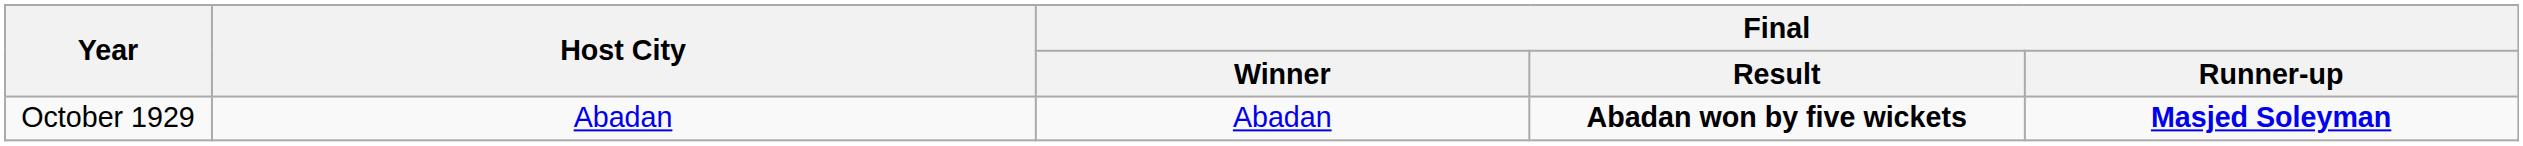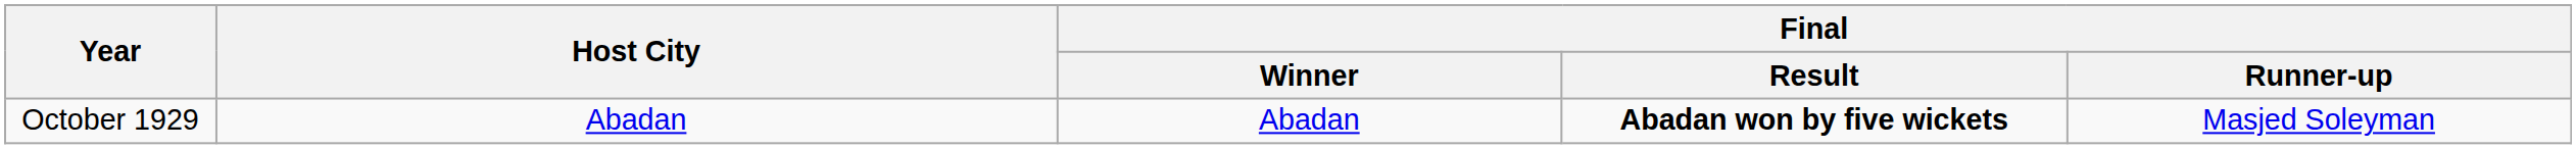October 1929 | Final / Runner-up: bold -> normal
